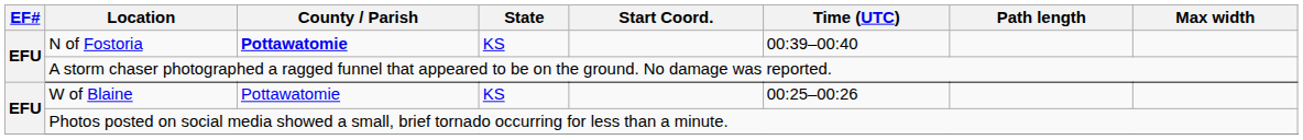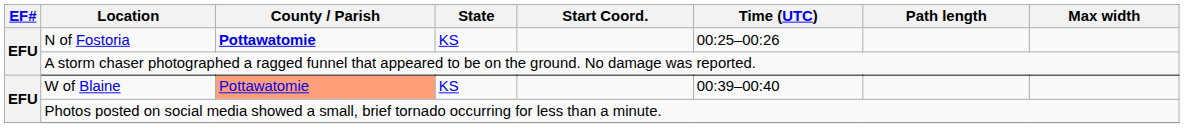N of Fostoria | Time (UTC): 00:39–00:40 -> 00:25–00:26
W of Blaine | County / Parish: no background -> lightsalmon background
W of Blaine | Time (UTC): 00:25–00:26 -> 00:39–00:40
